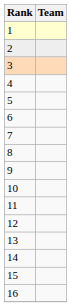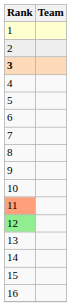3 | Rank: normal -> bold
11 | Rank: no background -> lightsalmon background
12 | Rank: no background -> lightgreen background
